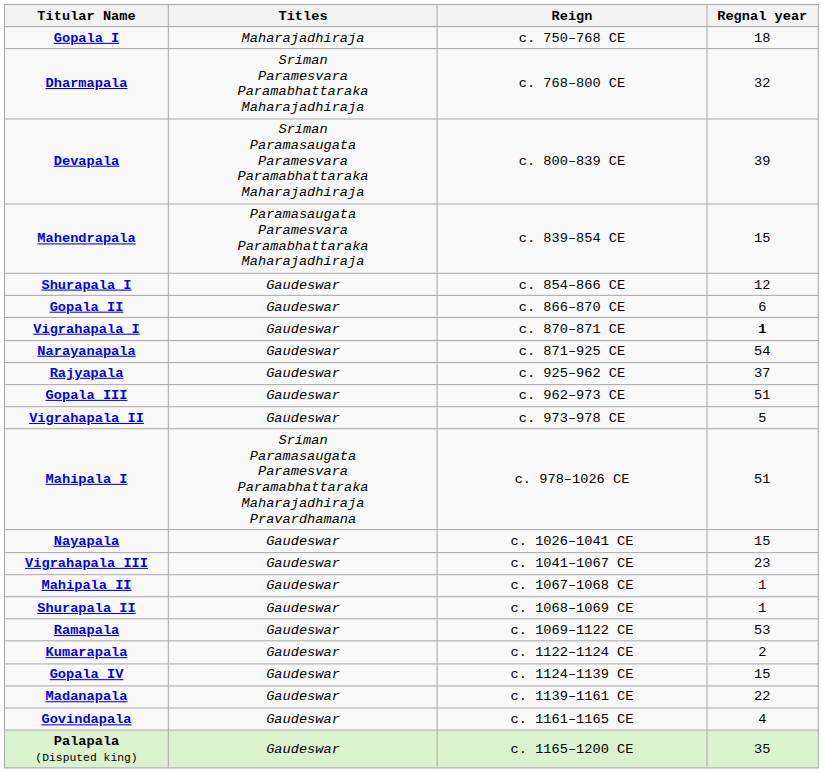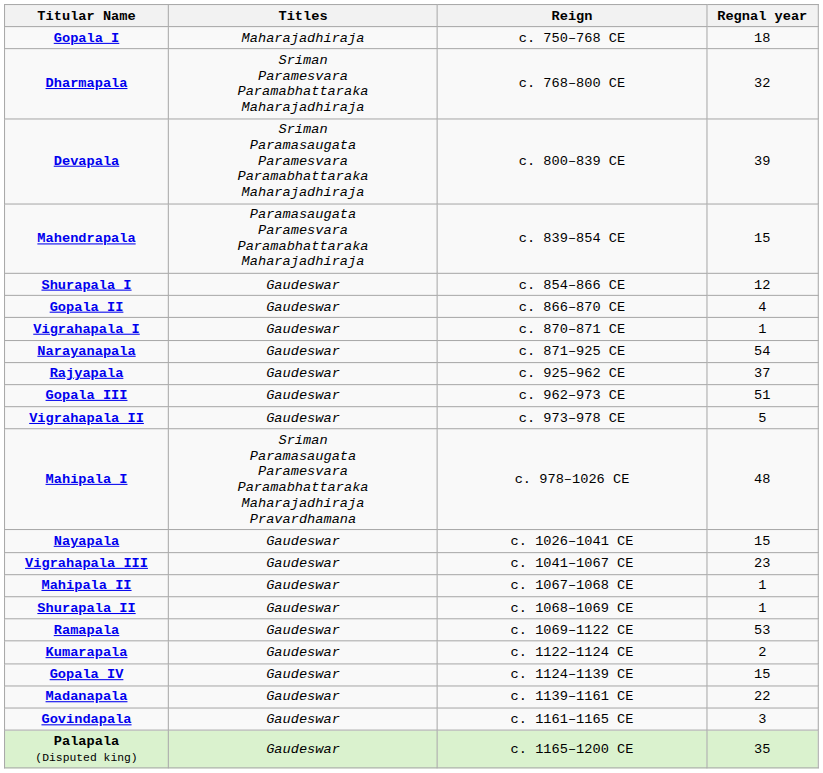Gopala II | Regnal year: 6 -> 4
Vigrahapala I | Regnal year: bold -> normal
Mahipala I | Regnal year: 51 -> 48
Govindapala | Regnal year: 4 -> 3
